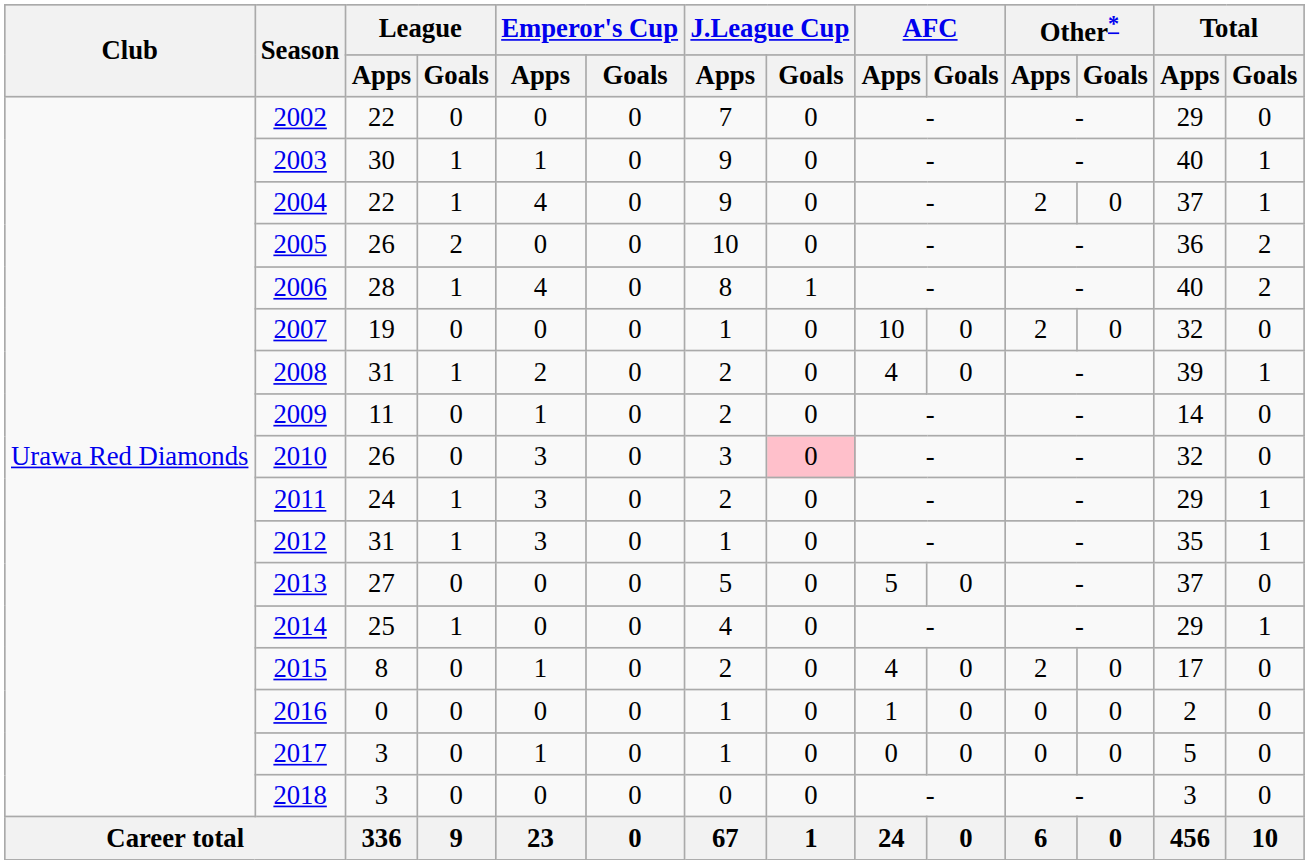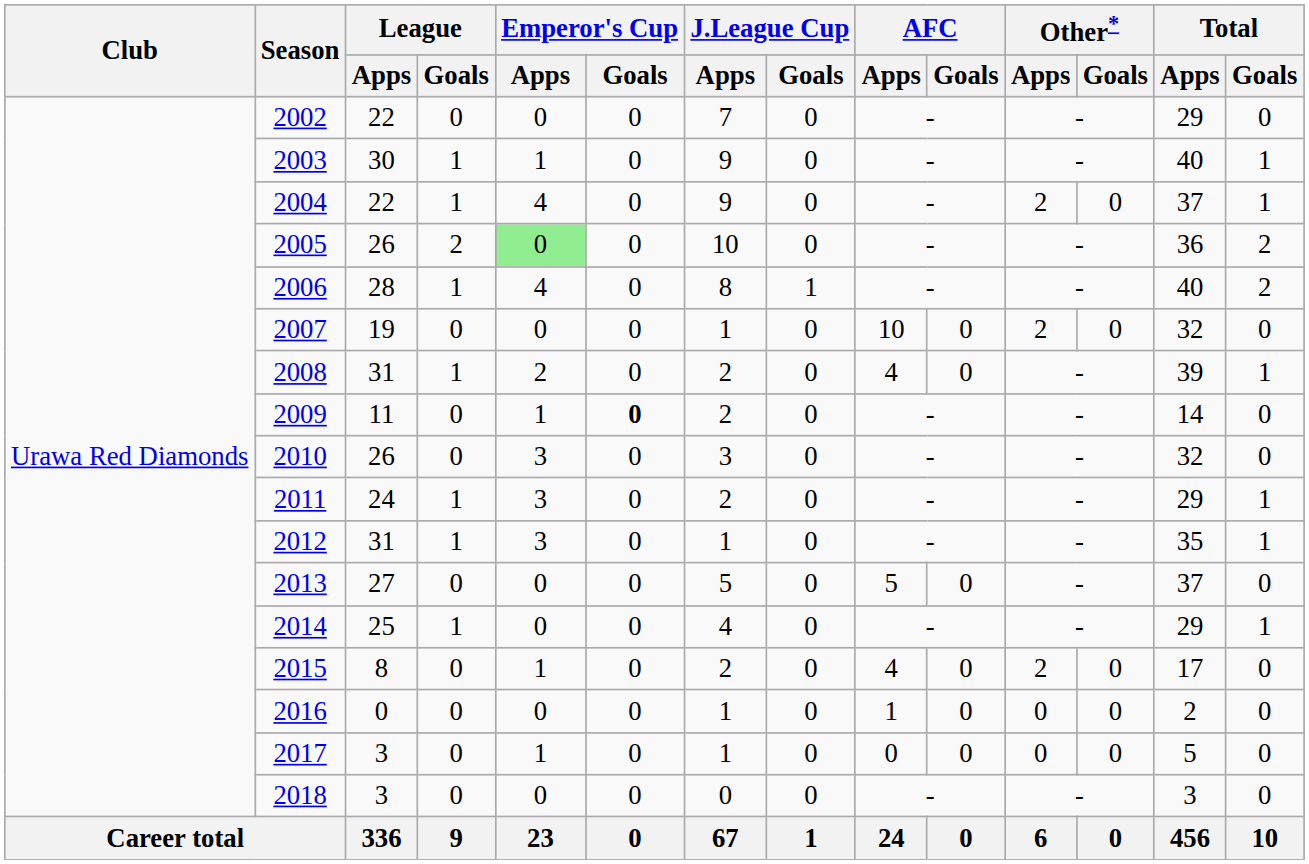2005 | Emperor's Cup / Apps: no background -> lightgreen background
2009 | Emperor's Cup / Goals: normal -> bold
2010 | J.League Cup / Goals: pink background -> no background
